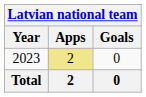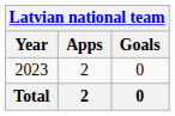2023 | Apps: khaki background -> no background
